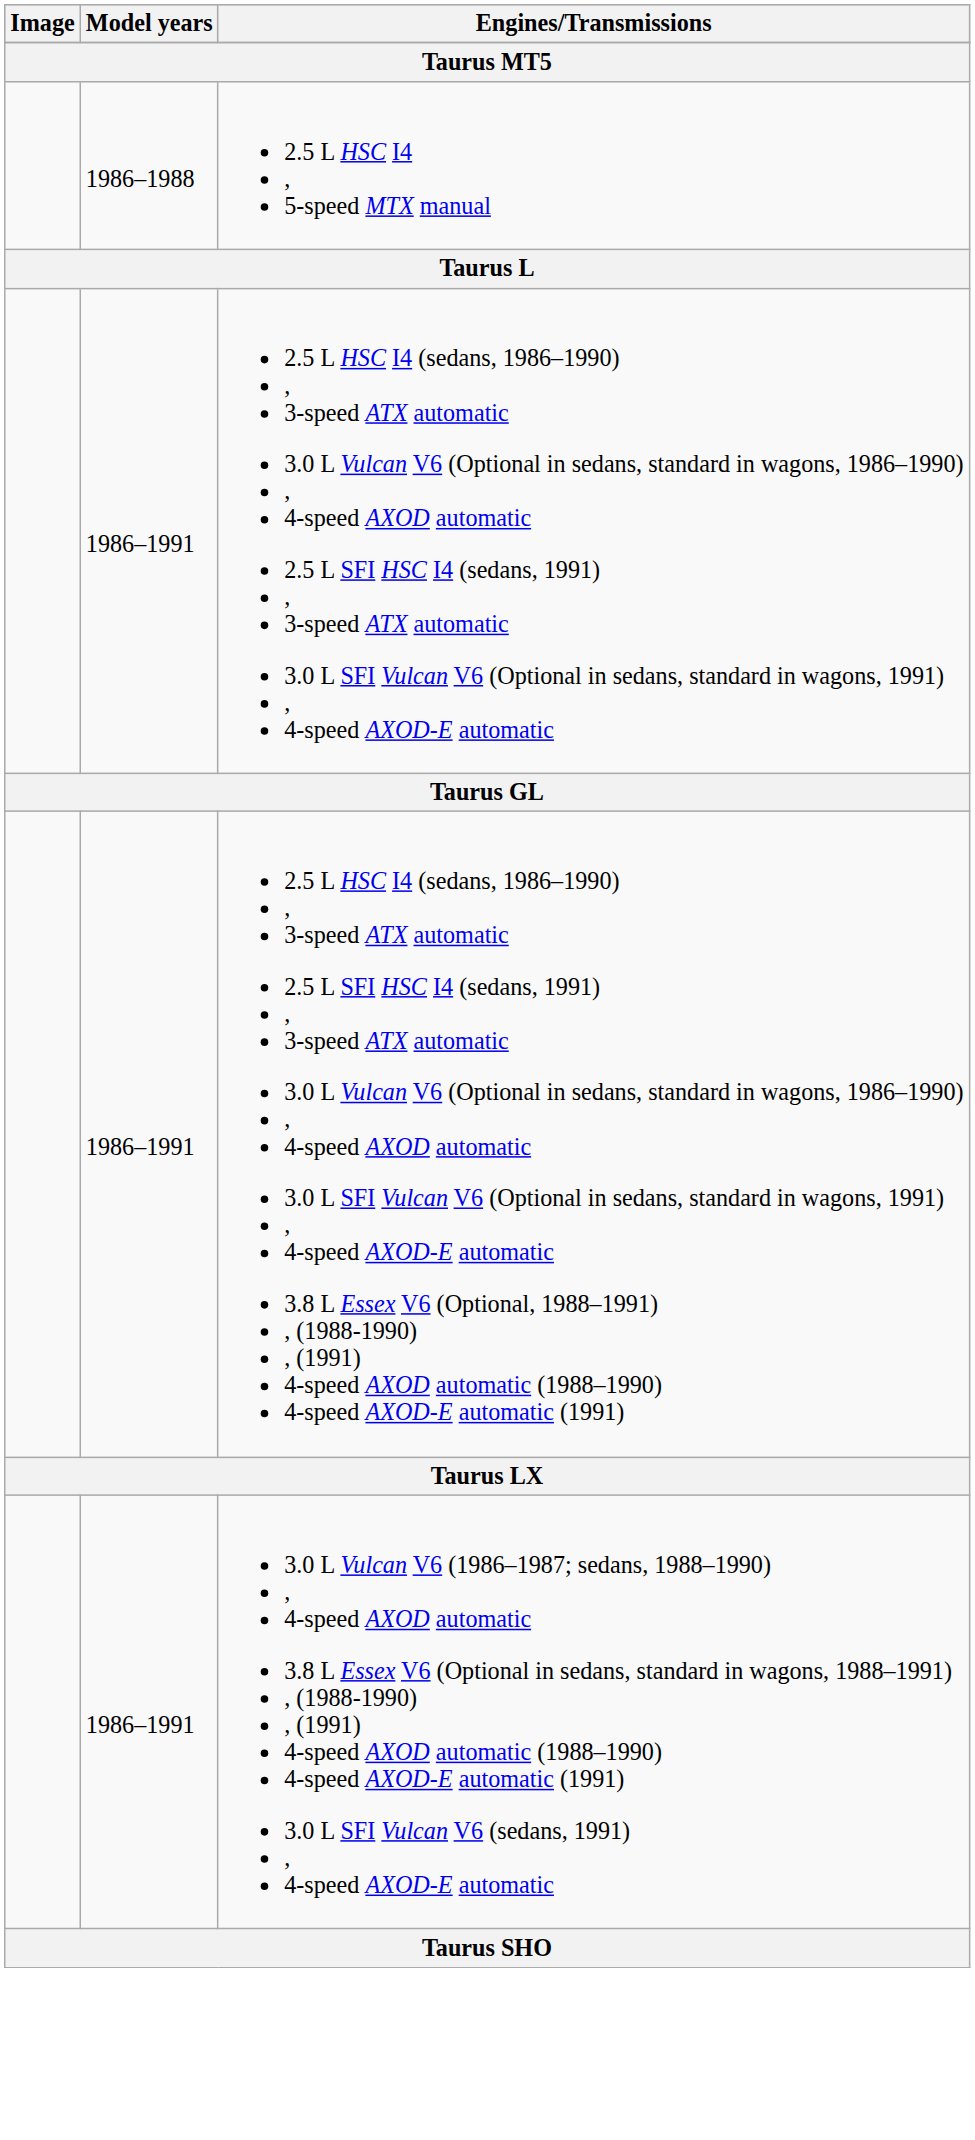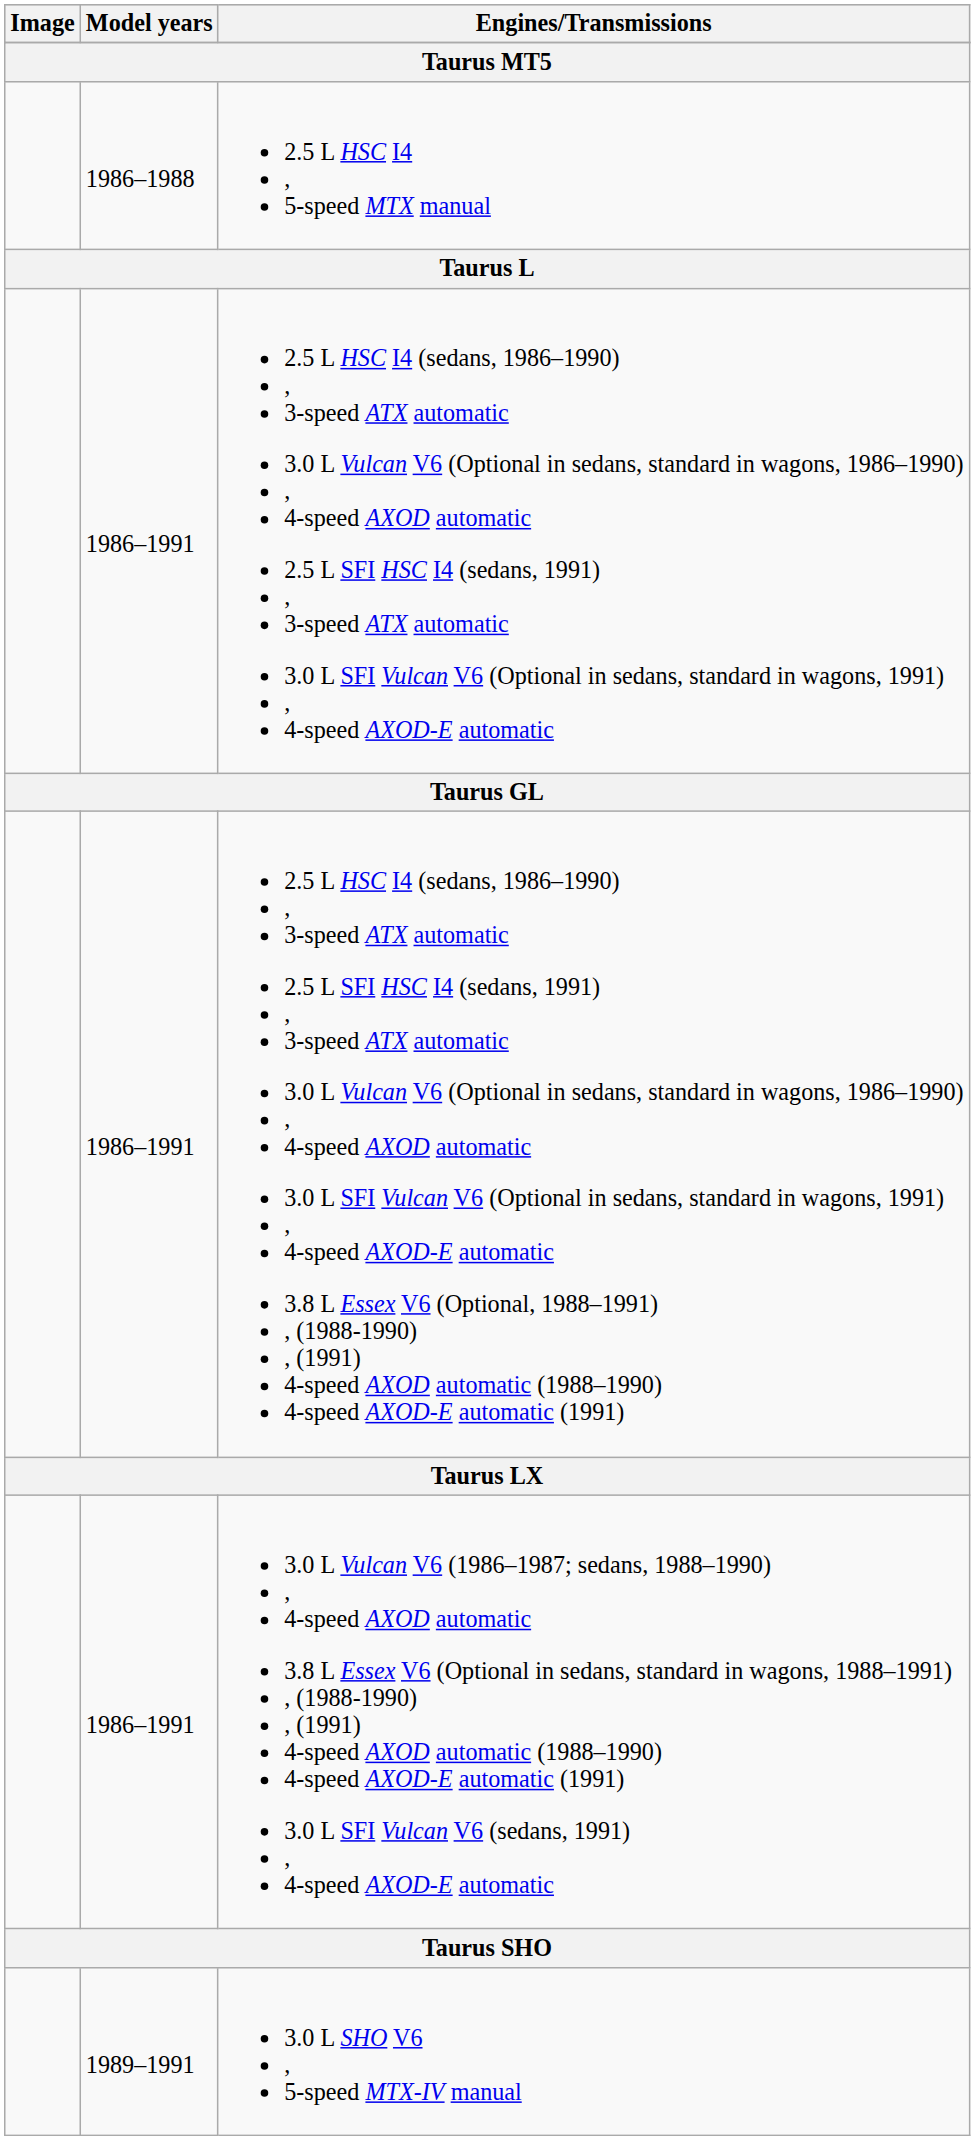+ row: 1989–1991 | 3.0 L SHO V6 , 5-speed MTX-IV manual
